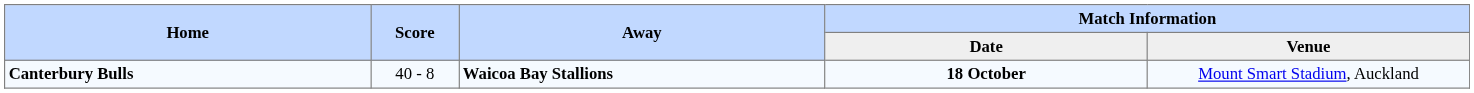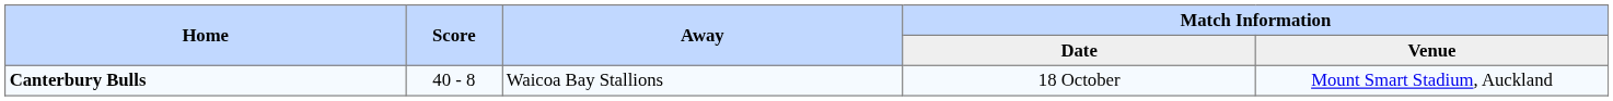Canterbury Bulls | Away: bold -> normal
Canterbury Bulls | Match Information / Date: bold -> normal
